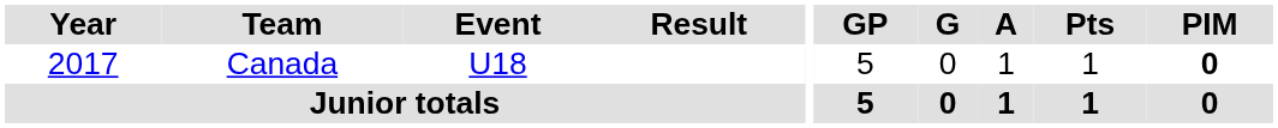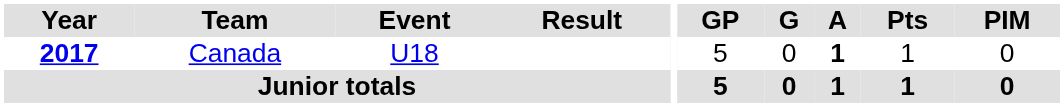Canada | Year: normal -> bold
Canada | A: normal -> bold
Canada | PIM: bold -> normal
